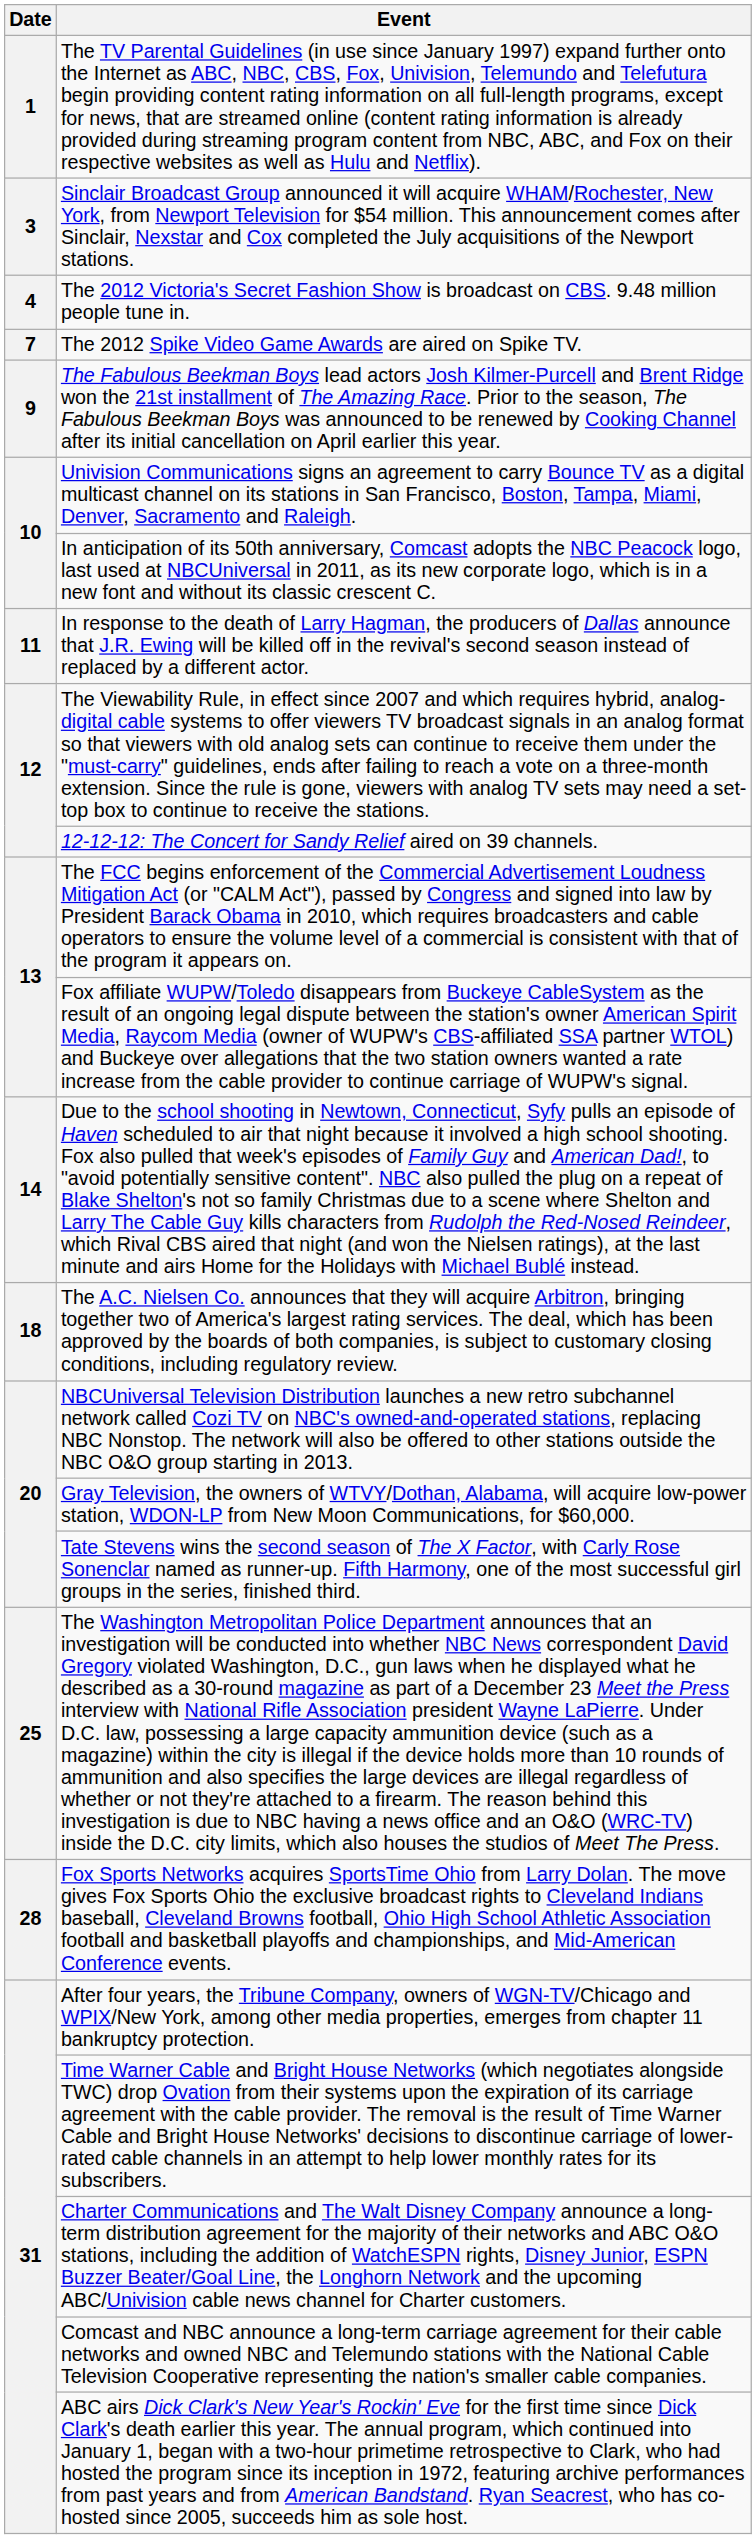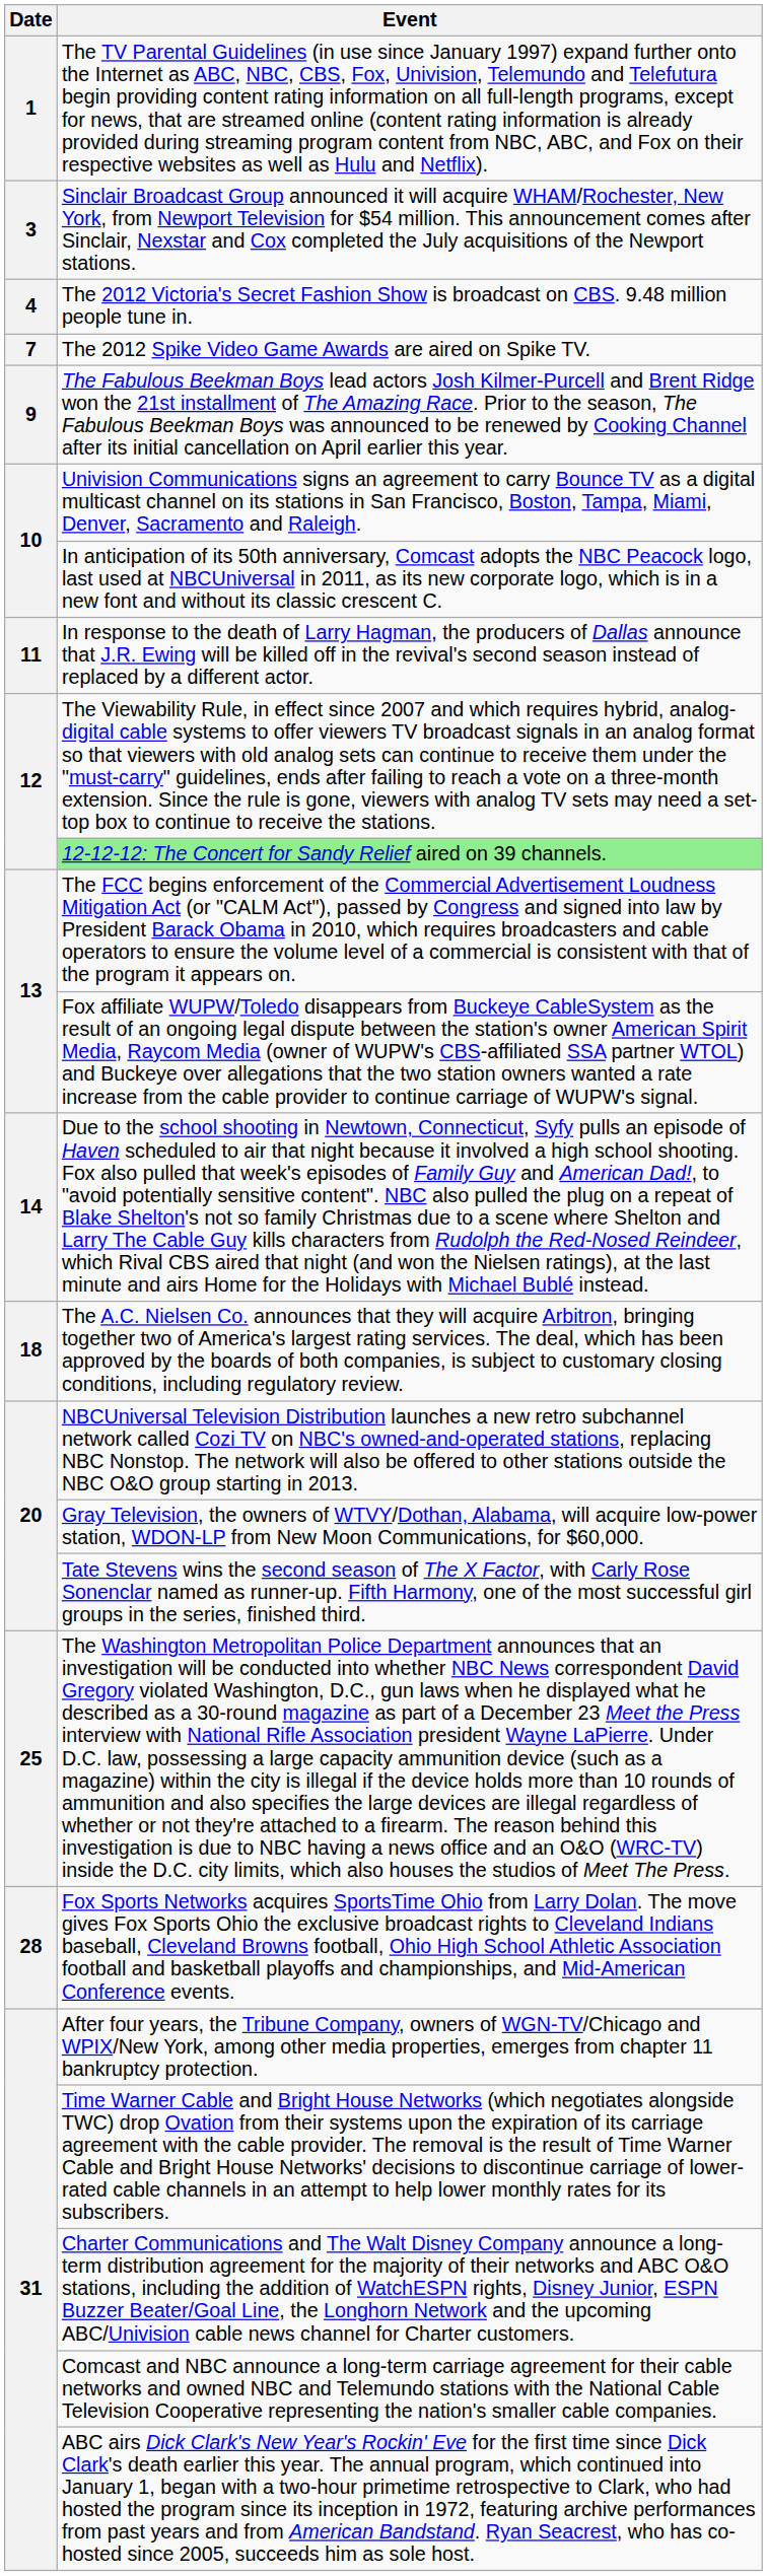12-12-12: The Concert for Sandy Relief aired on 39 channels. | Event: no background -> lightgreen background
